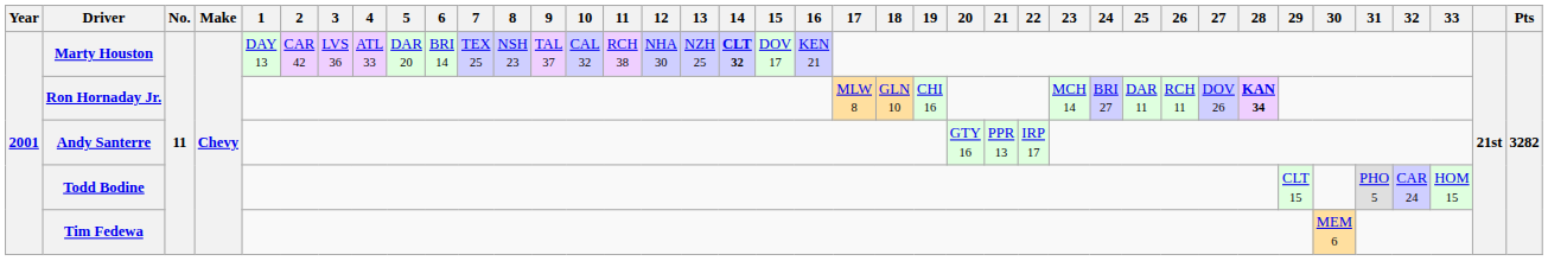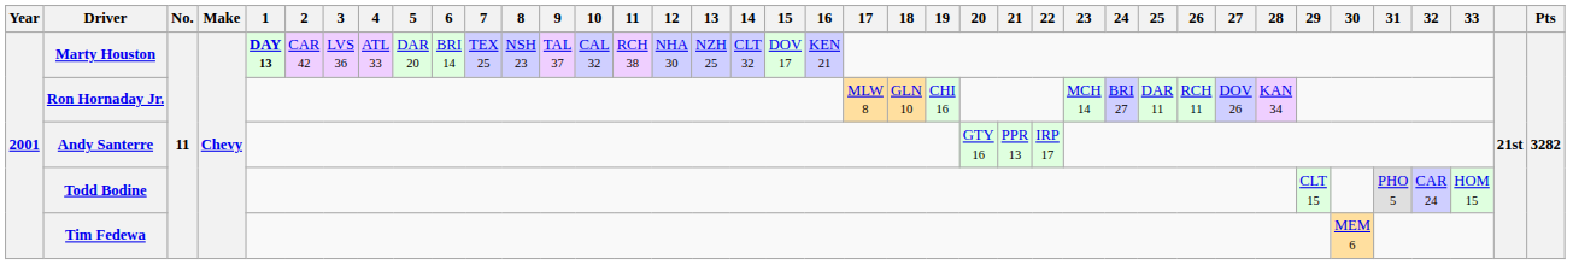Marty Houston | 1: normal -> bold
Marty Houston | 14: bold -> normal
Ron Hornaday Jr. | 28: bold -> normal
